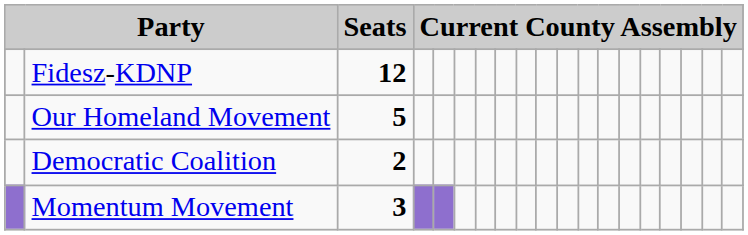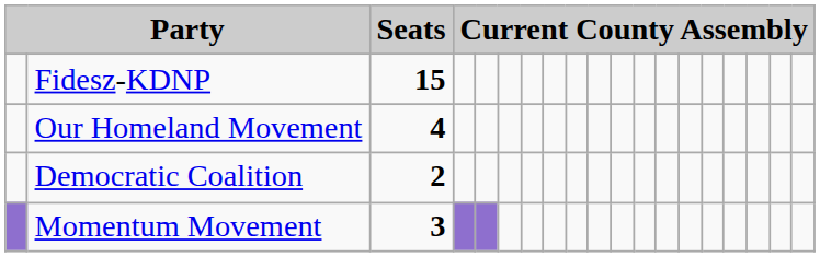Fidesz-KDNP | Seats: 12 -> 15
Our Homeland Movement | Seats: 5 -> 4
